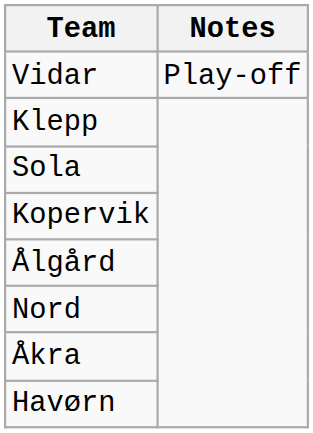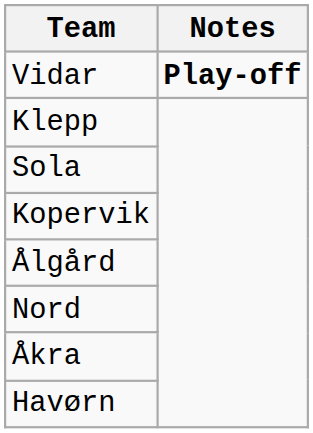Vidar | Notes: normal -> bold
